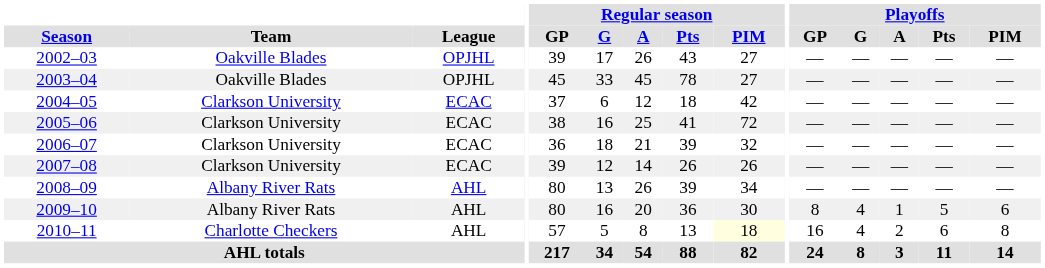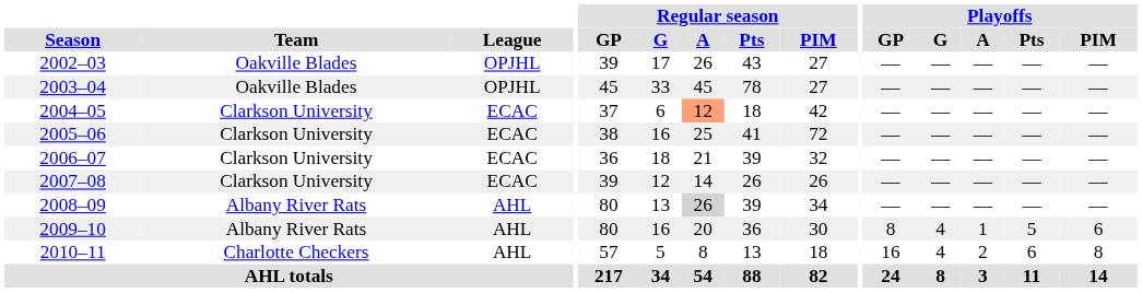2004–05 | Regular season / A: no background -> lightsalmon background
2008–09 | Regular season / A: no background -> lightgrey background
2010–11 | Regular season / PIM: lightyellow background -> no background
